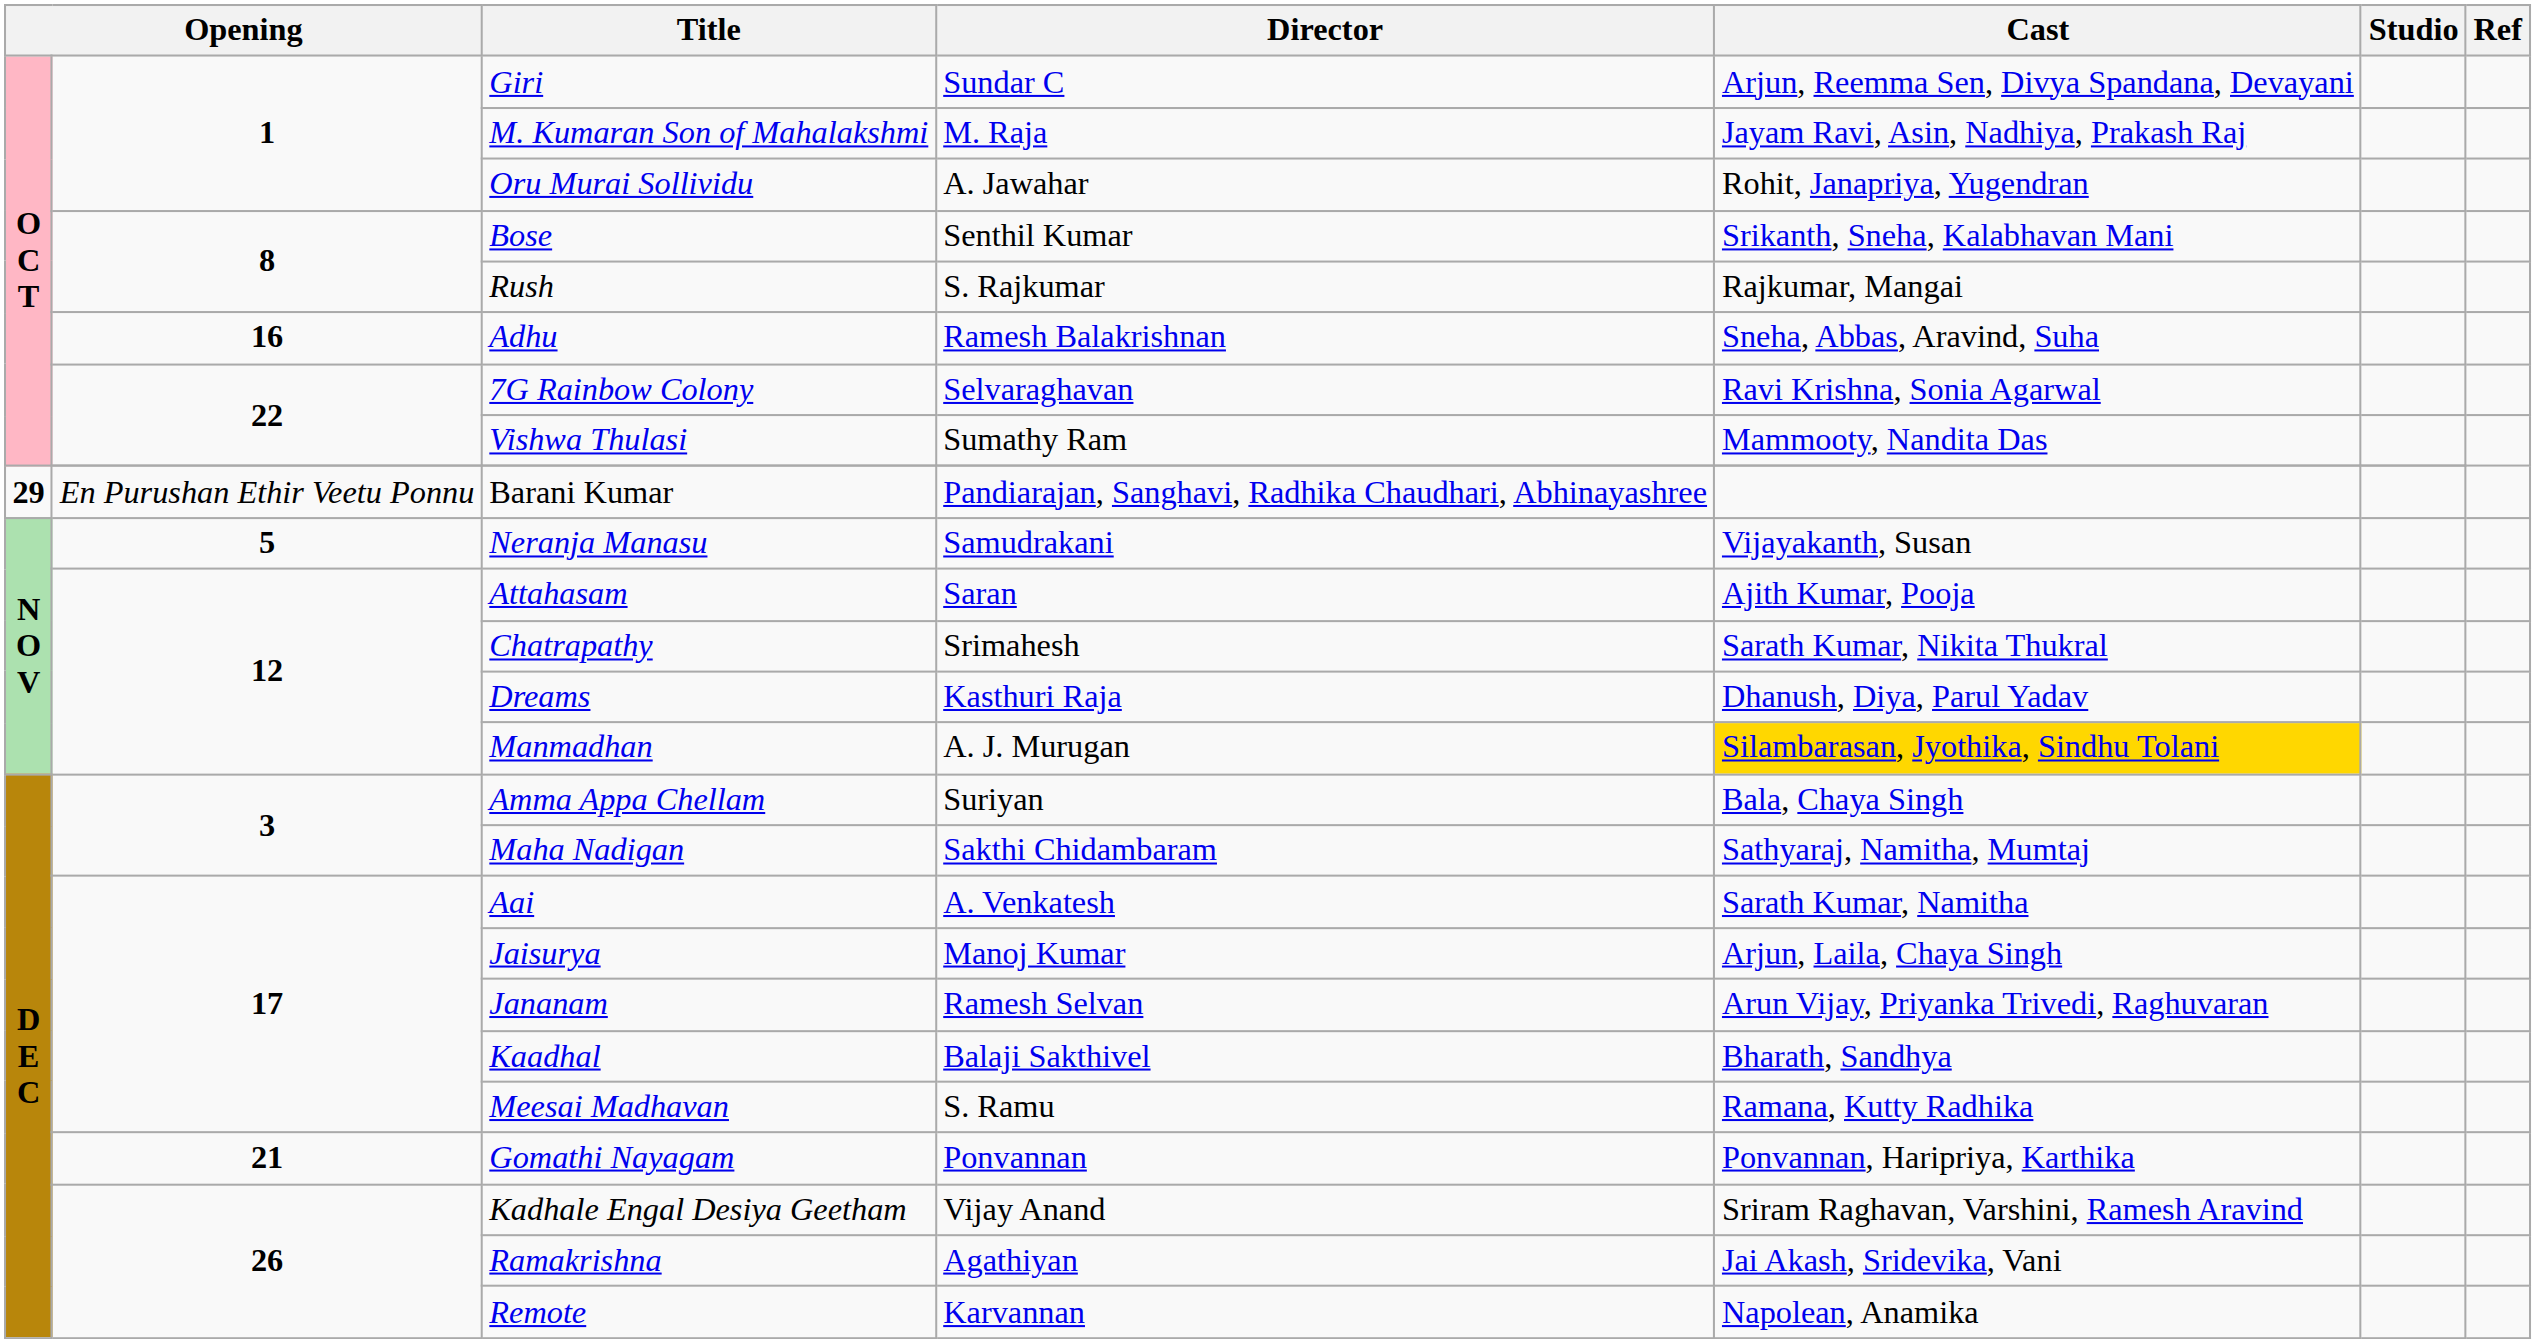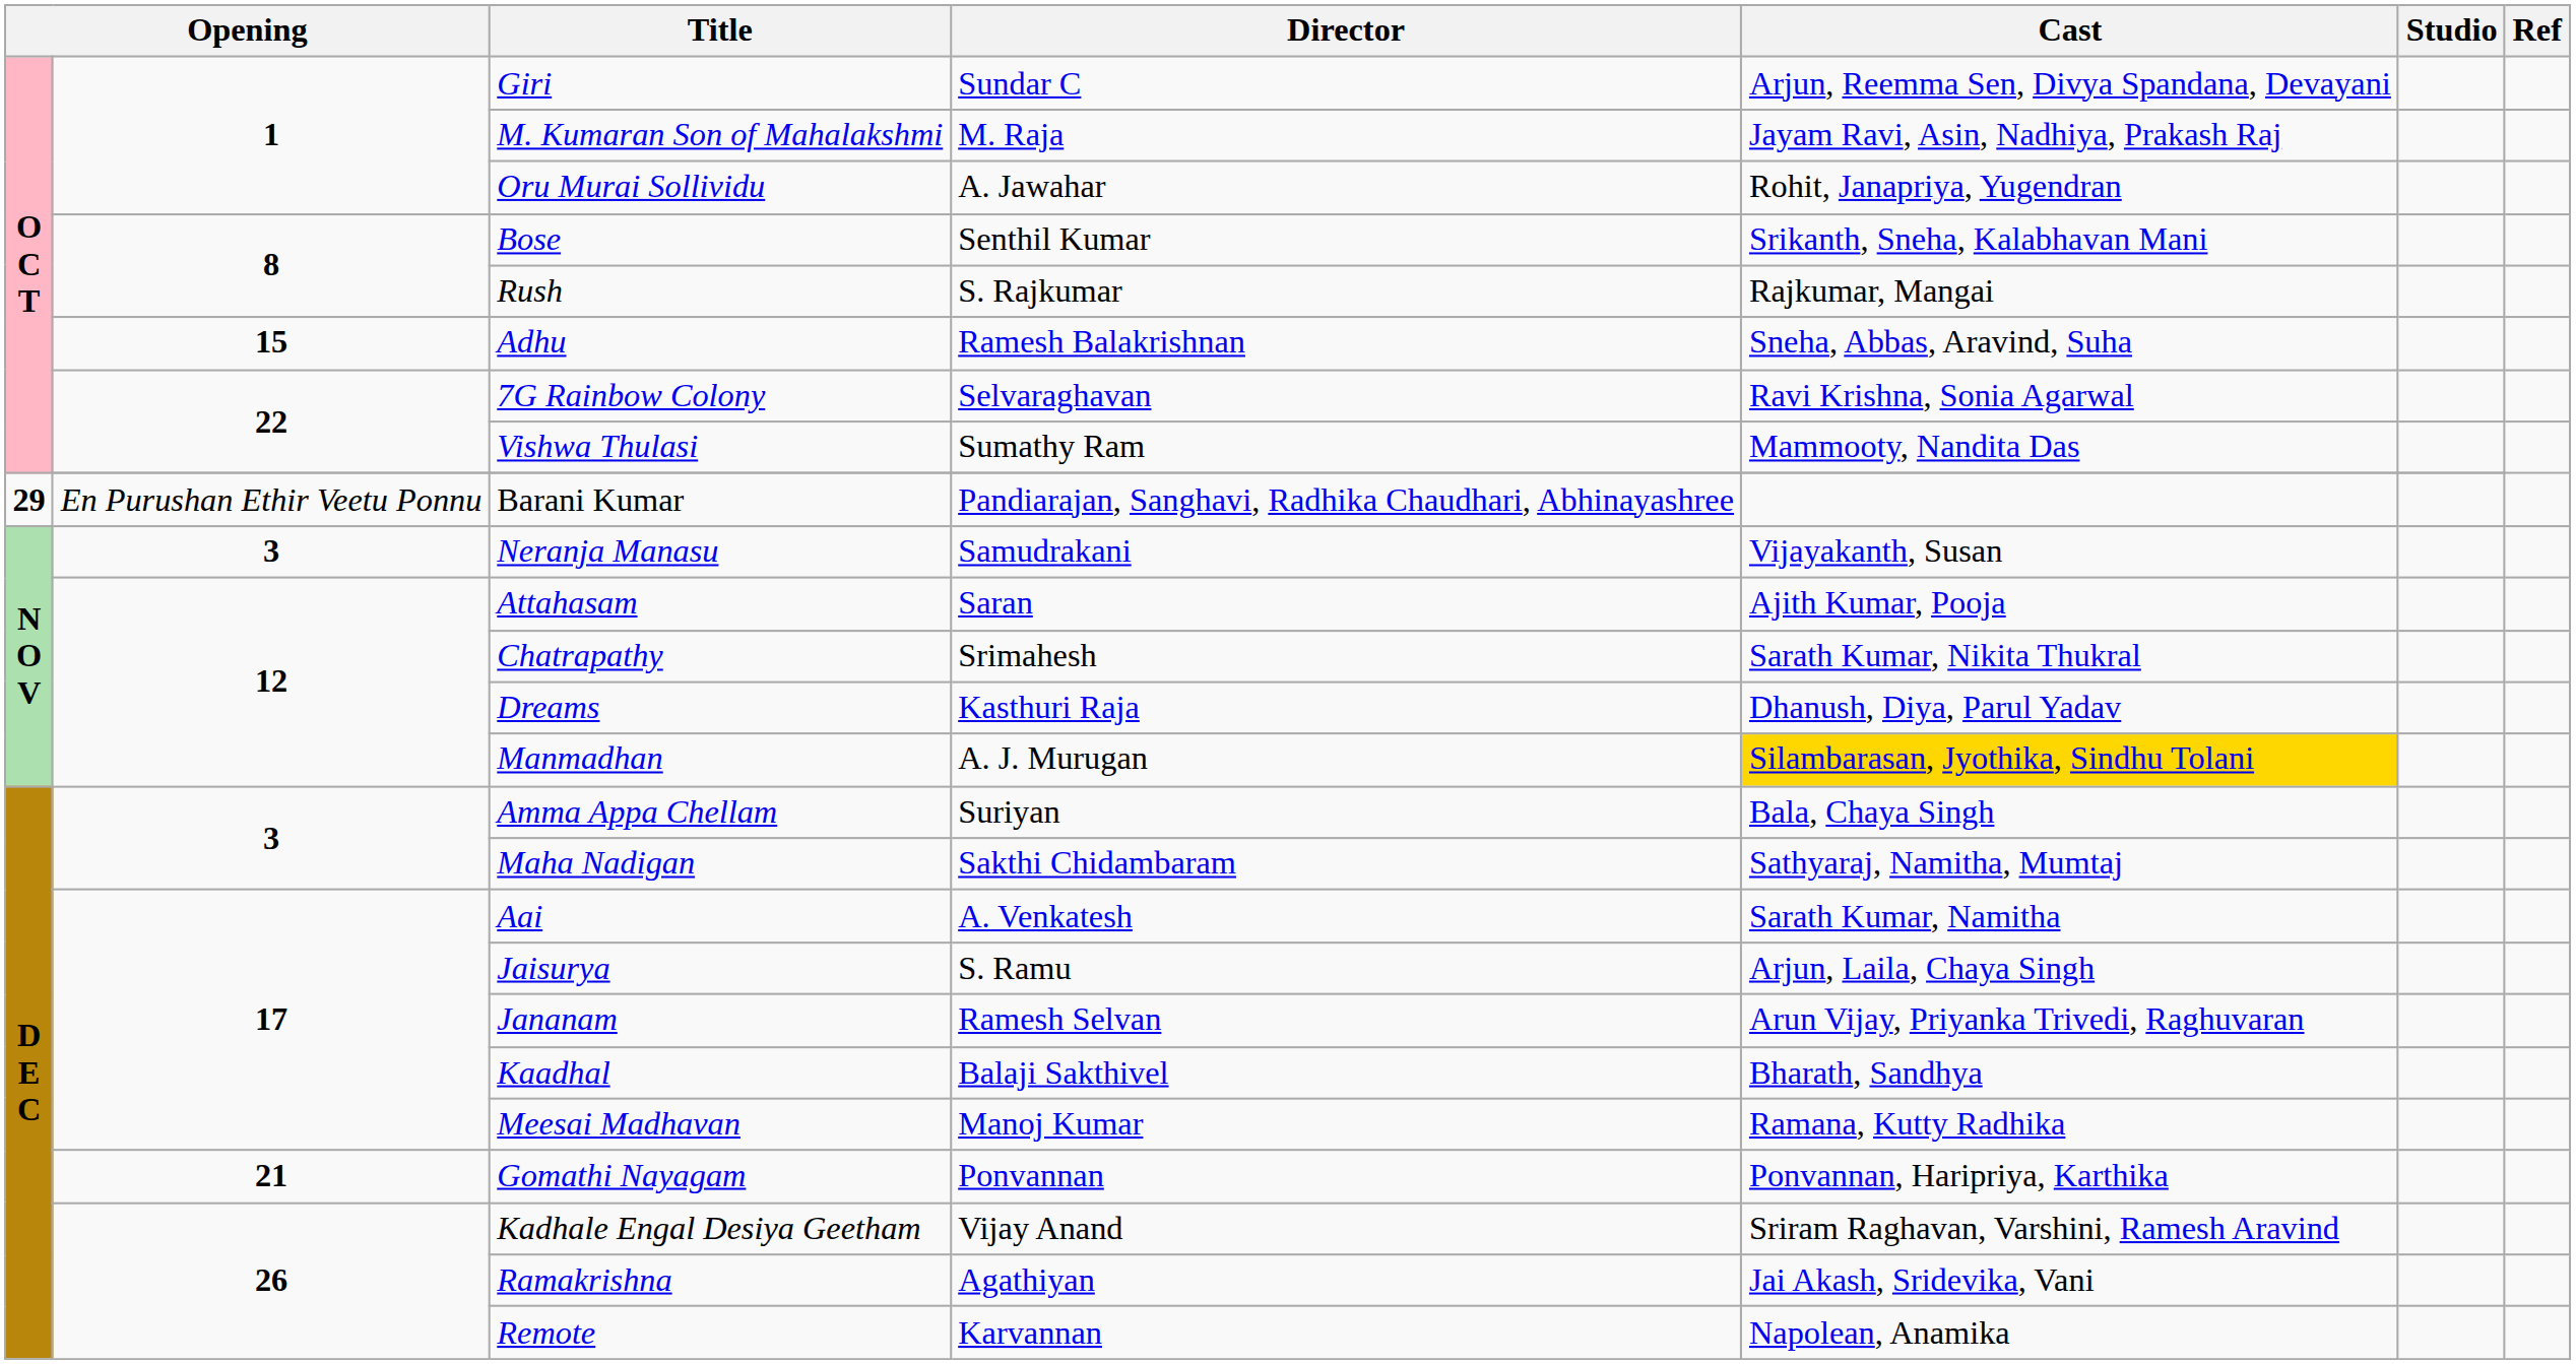Adhu | column 2: 16 -> 15
Neranja Manasu | column 2: 5 -> 3
Jaisurya | Director: Manoj Kumar -> S. Ramu
Meesai Madhavan | Director: S. Ramu -> Manoj Kumar
